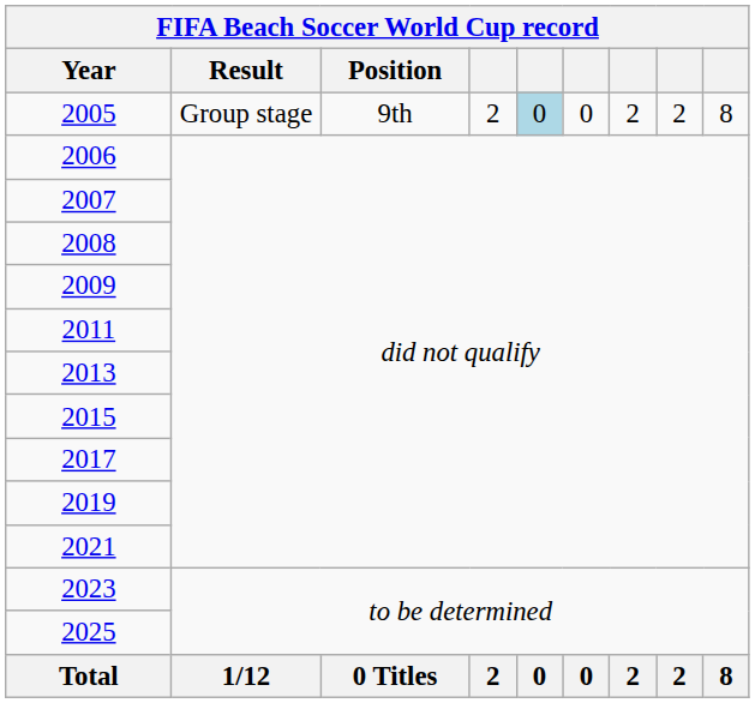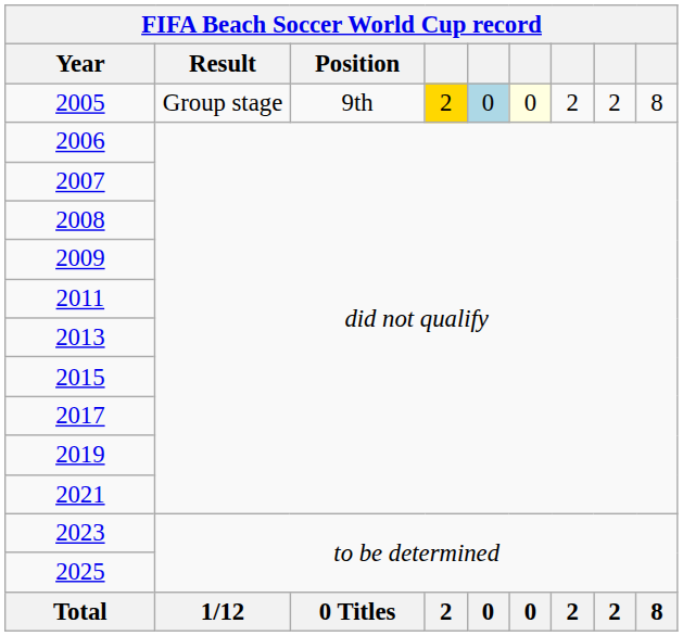2005 | column 4: no background -> gold background
2005 | column 6: no background -> lightyellow background
